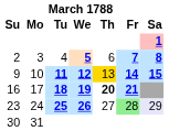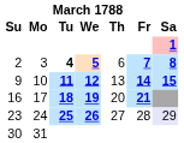2 | March 1788 / Tu: normal -> bold
9 | March 1788 / Th: gold background -> no background
16 | March 1788 / Th: bold -> normal
23 | March 1788 / Fr: lightgreen background -> no background
